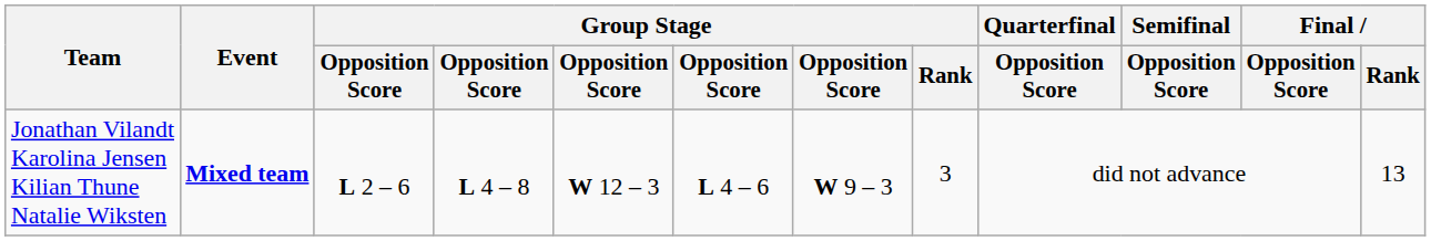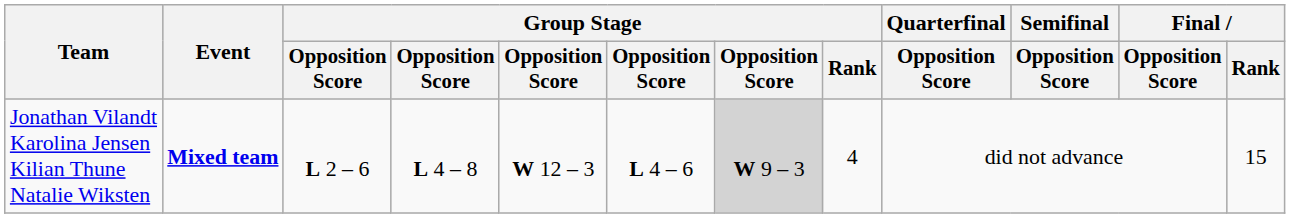row 3 | column 7: no background -> lightgrey background
row 3 | Group Stage / Rank: 3 -> 4
row 3 | Final / Rank: 13 -> 15
